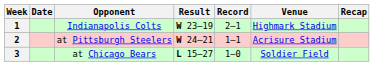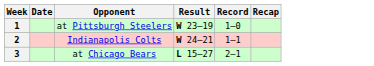- column: Venue | Highmark Stadium | Acrisure Stadium | Soldier Field
1 | Opponent: Indianapolis Colts -> at Pittsburgh Steelers
1 | Record: 2–1 -> 1–0
2 | Opponent: at Pittsburgh Steelers -> Indianapolis Colts
3 | Record: 1–0 -> 2–1
